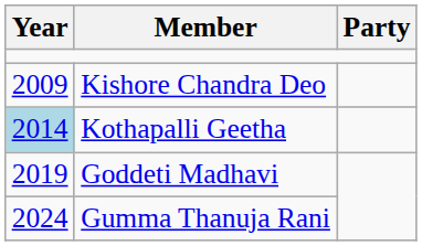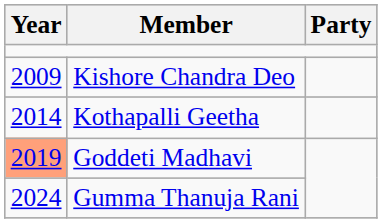Kothapalli Geetha | Year: lightblue background -> no background
Goddeti Madhavi | Year: no background -> lightsalmon background
